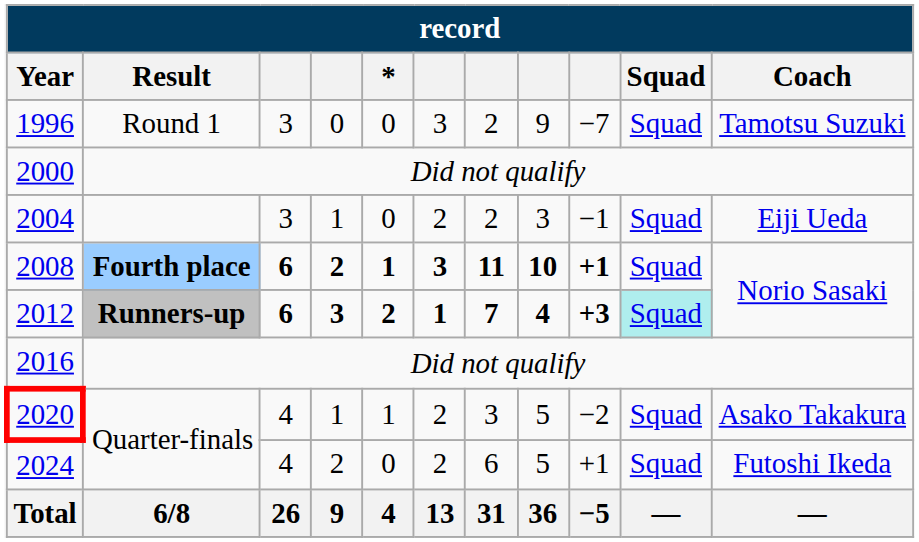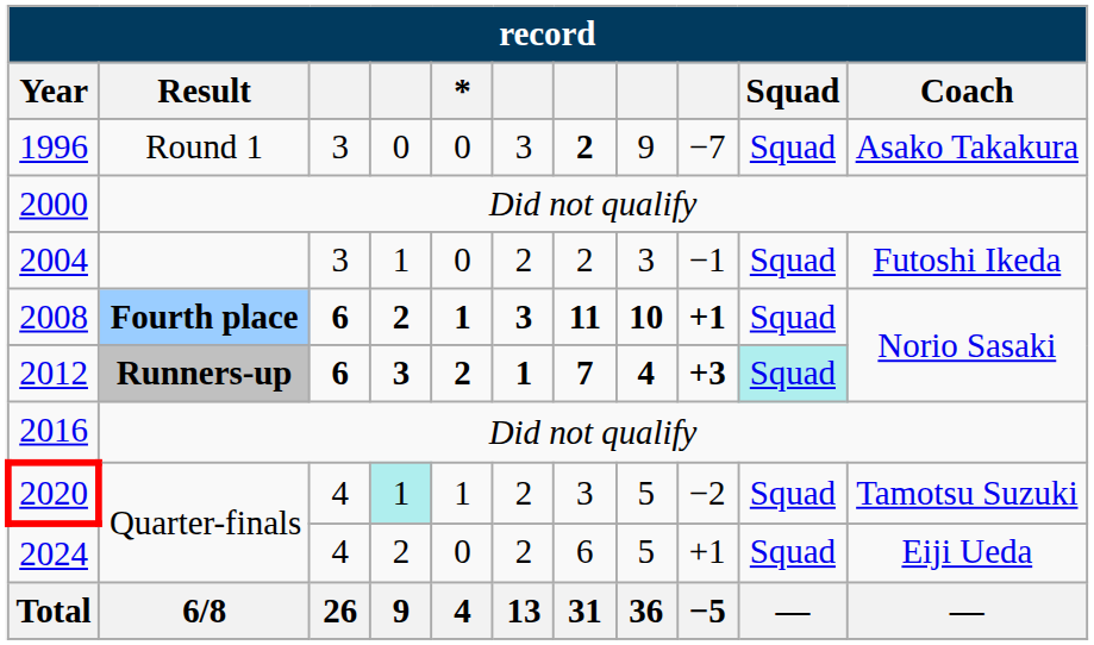1996 | column 7: normal -> bold
1996 | Coach: Tamotsu Suzuki -> Asako Takakura
2004 | Coach: Eiji Ueda -> Futoshi Ikeda
2020 | column 4: no background -> paleturquoise background
2020 | Coach: Asako Takakura -> Tamotsu Suzuki
2024 | Coach: Futoshi Ikeda -> Eiji Ueda
